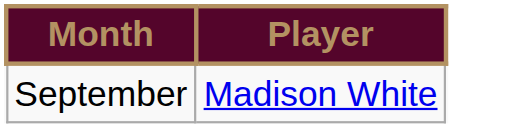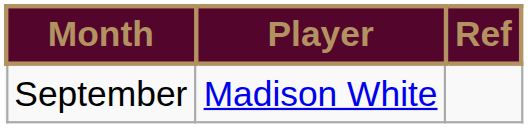+ column: Ref
